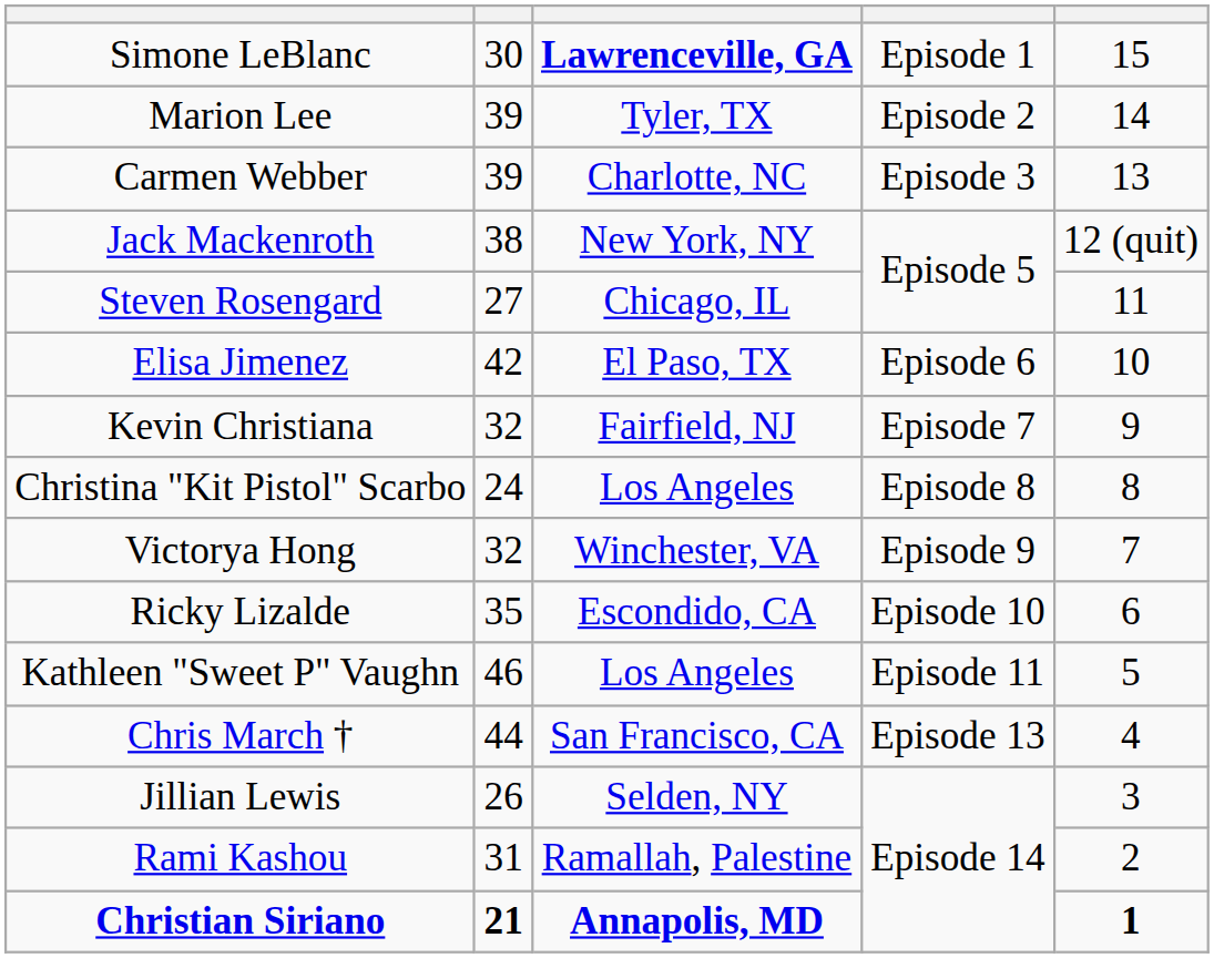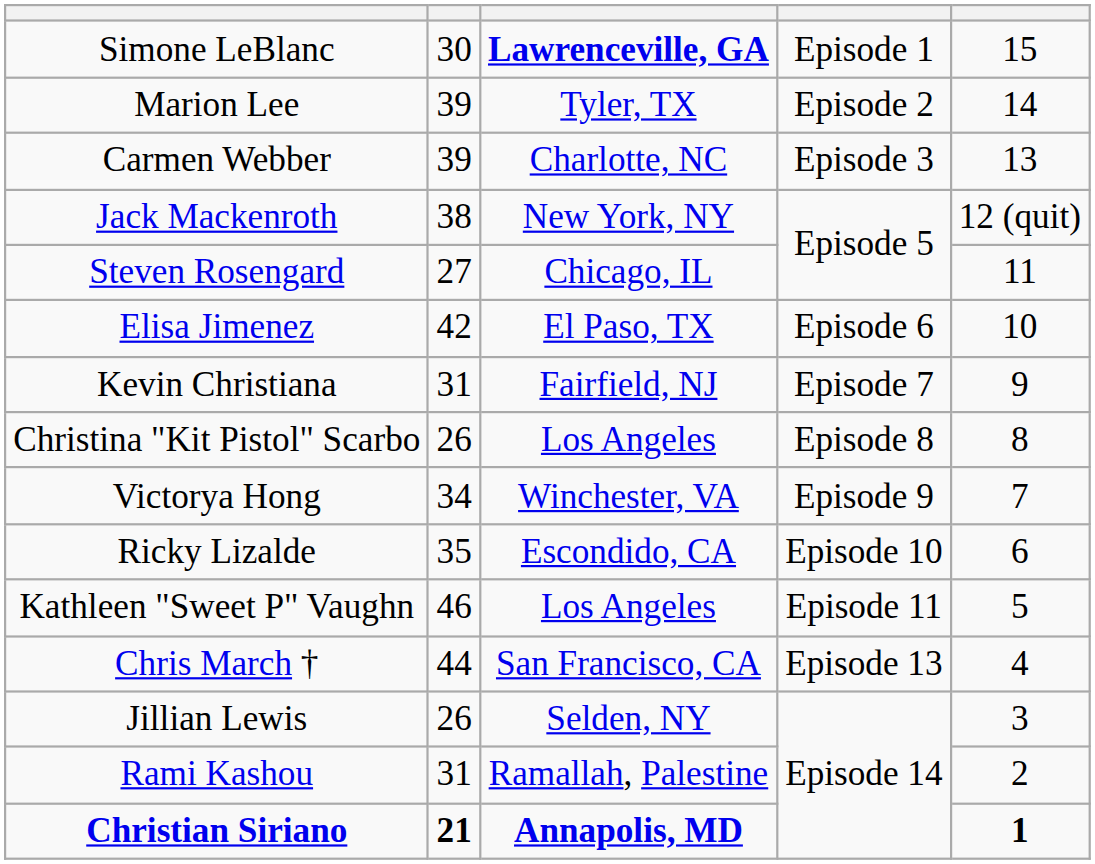Kevin Christiana | column 2: 32 -> 31
Christina "Kit Pistol" Scarbo | column 2: 24 -> 26
Victorya Hong | column 2: 32 -> 34
